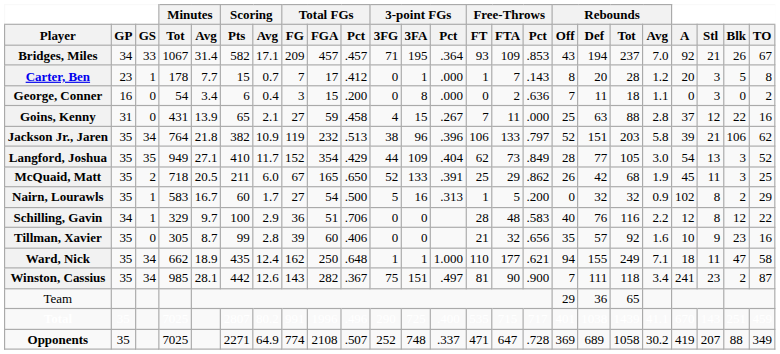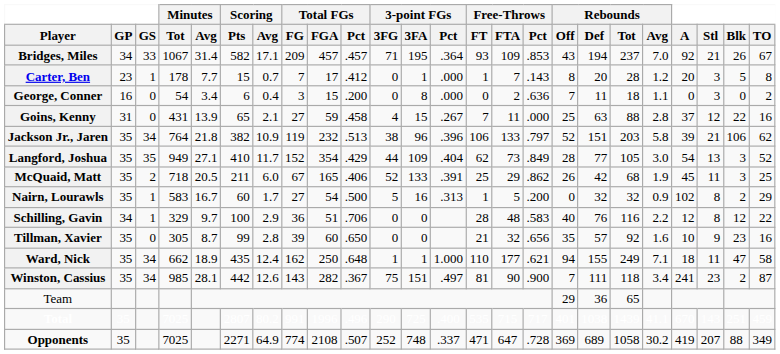McQuaid, Matt | Total FGs / Pct: .650 -> .406
Tillman, Xavier | Total FGs / Pct: .406 -> .650
